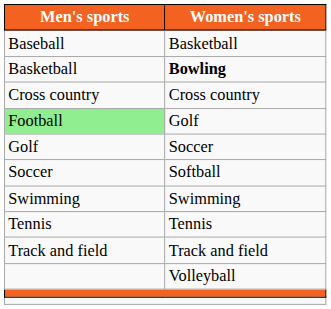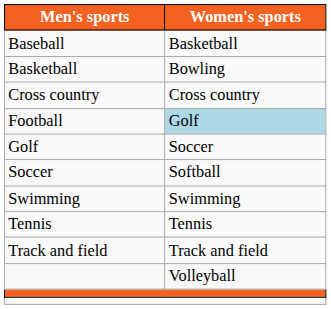row 3 | Women's sports: bold -> normal
row 5 | Men's sports: lightgreen background -> no background
row 5 | Women's sports: no background -> lightblue background
